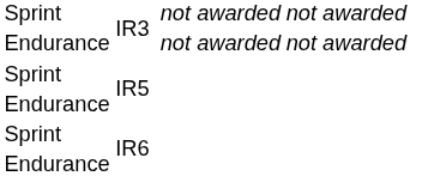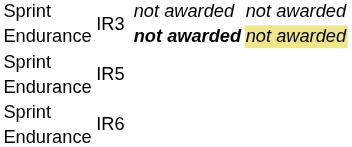Endurance / IR3 | column 3: normal -> bold
Endurance / IR3 | column 4: no background -> khaki background
